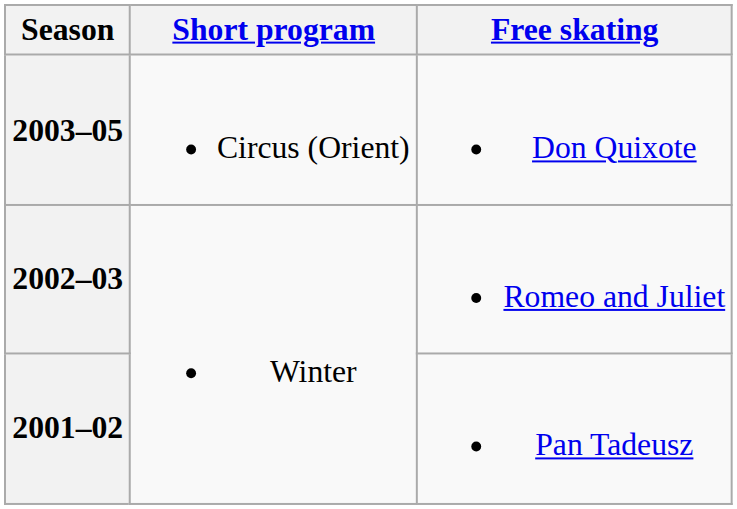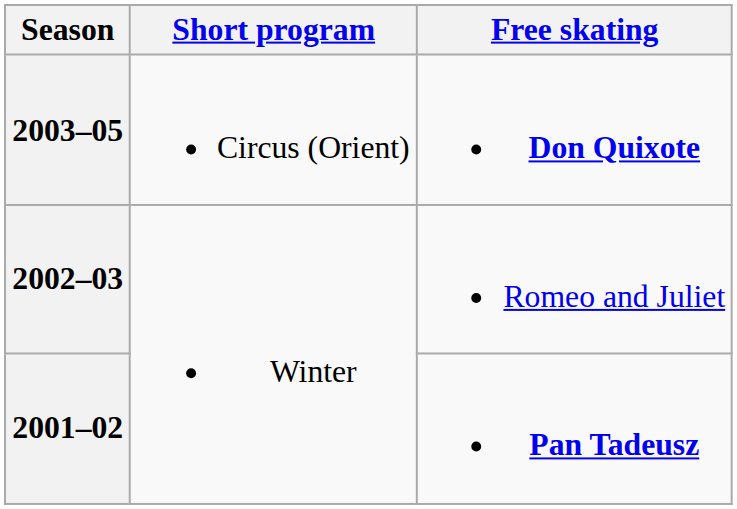2003–05 | Free skating: normal -> bold
2001–02 | Free skating: normal -> bold
